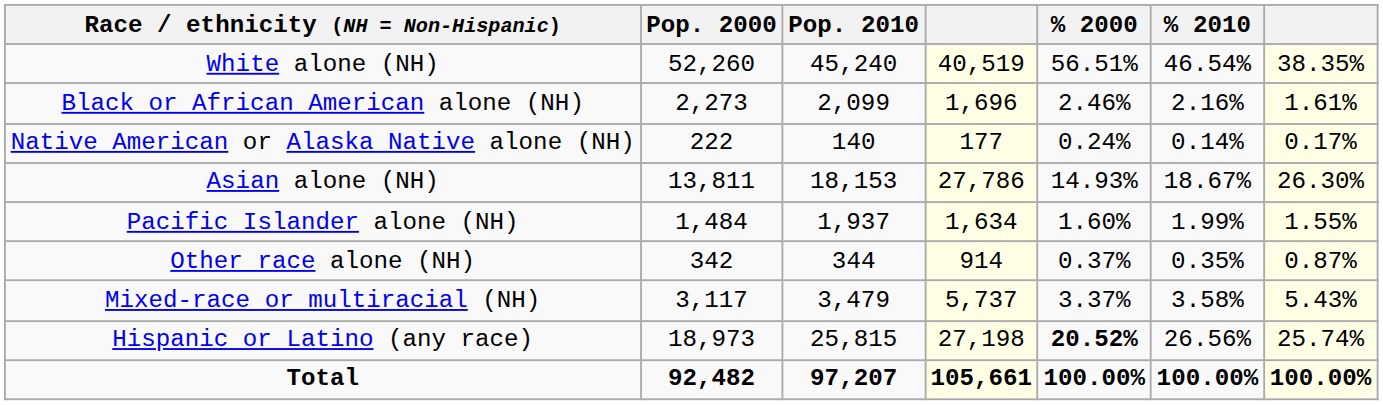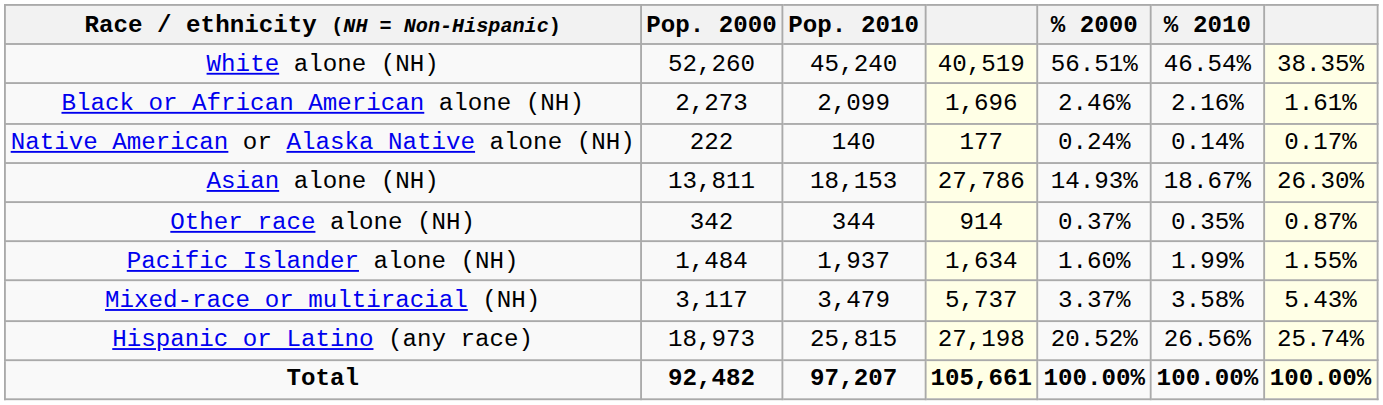rows swapped: Pacific Islander alone (NH) <-> Other race alone (NH)
Hispanic or Latino (any race) | % 2000: bold -> normal
